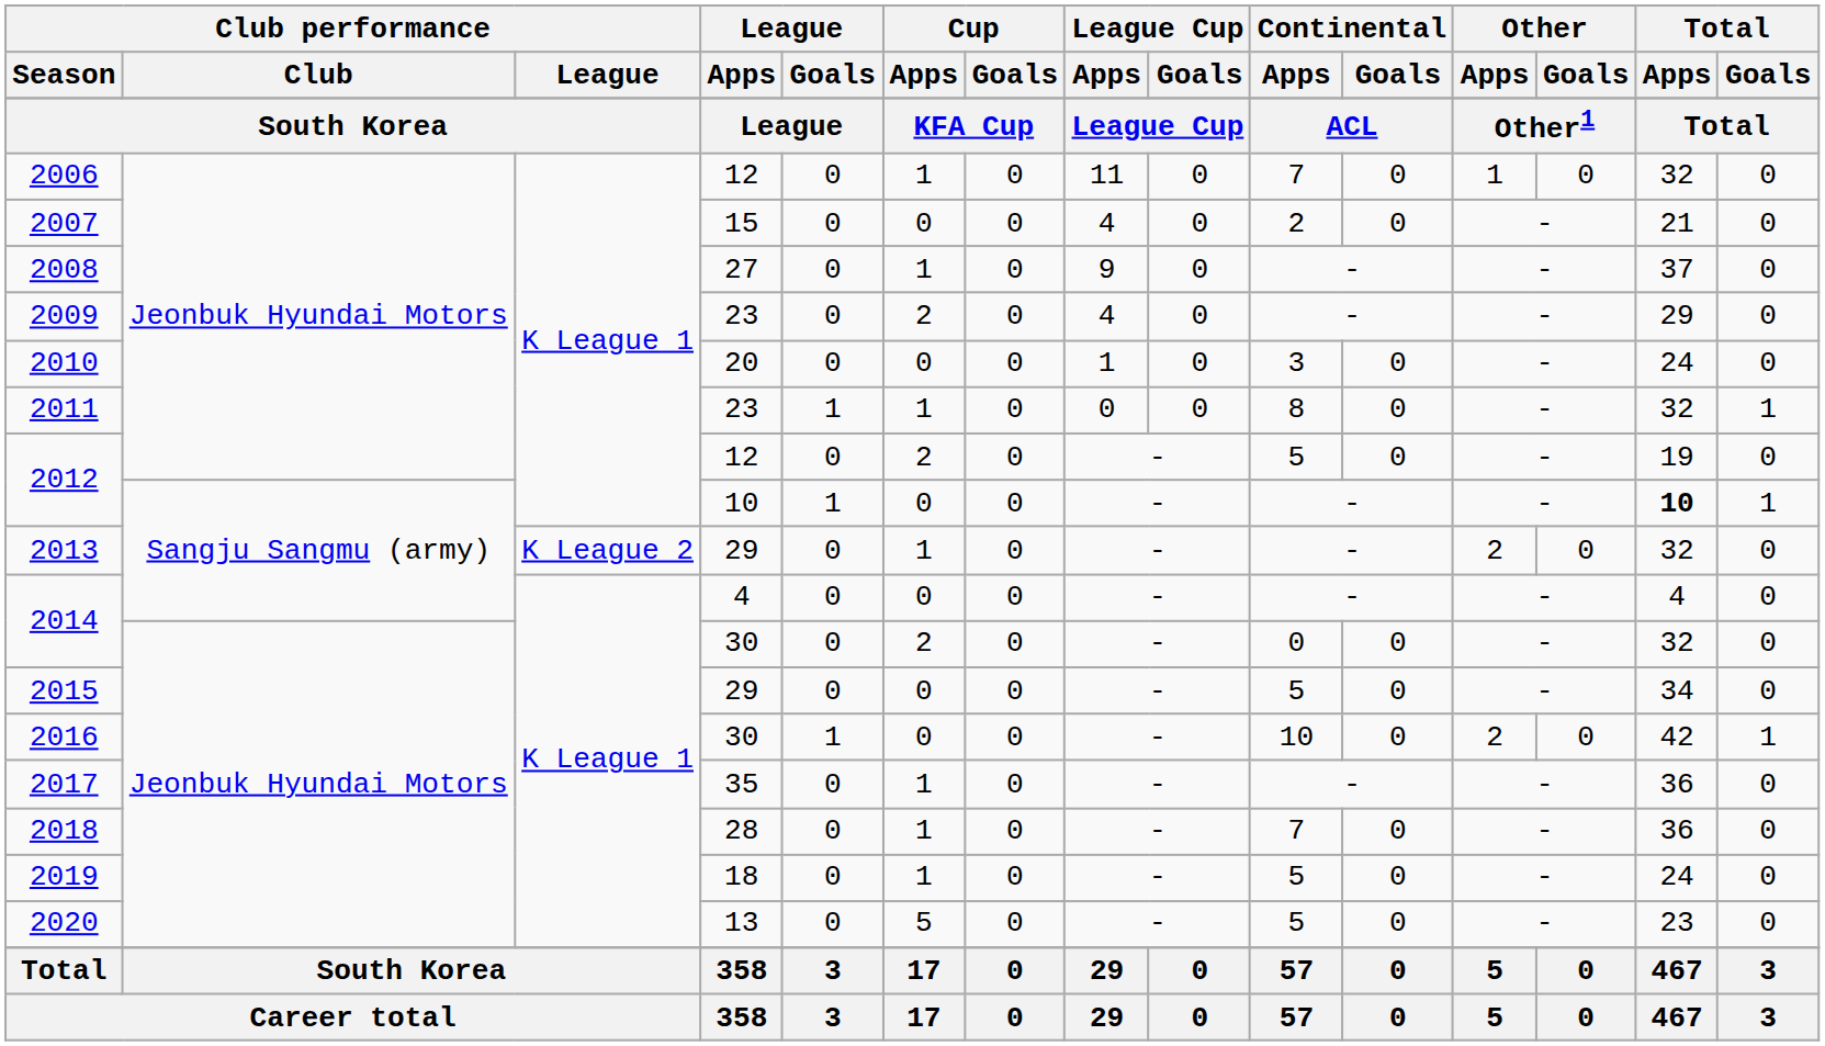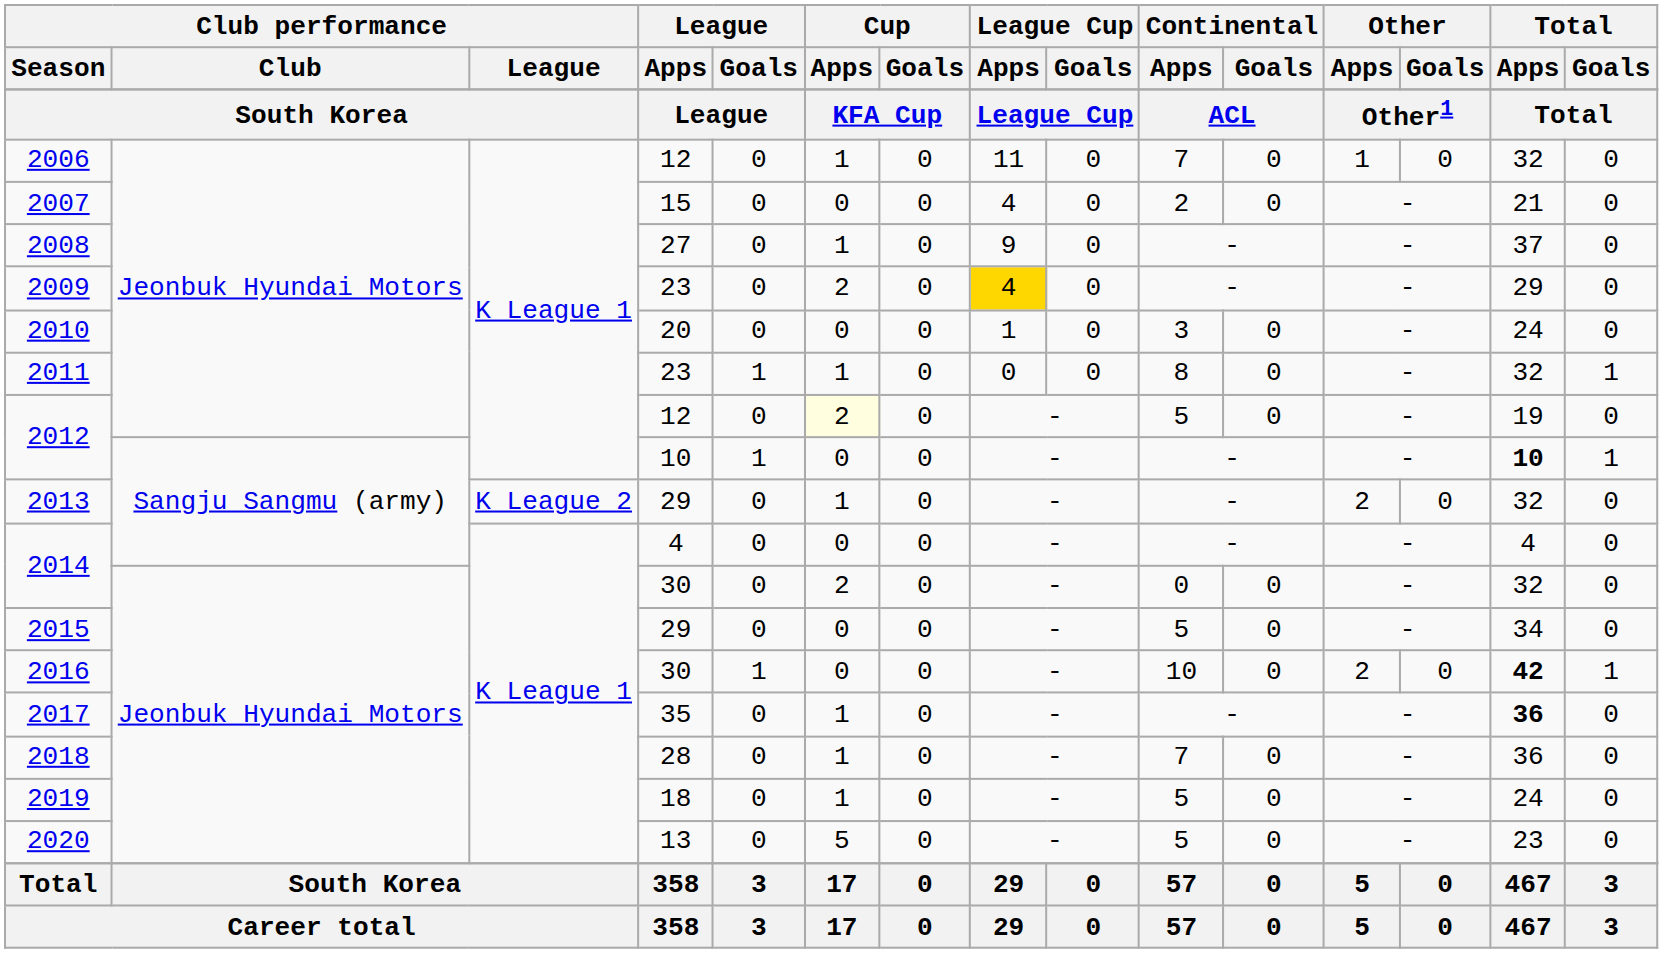2009 | League Cup / Apps: no background -> gold background
2012 / 12 | Cup / Apps: no background -> lightyellow background
2016 | Total / Apps: normal -> bold
2017 | Total / Apps: normal -> bold
